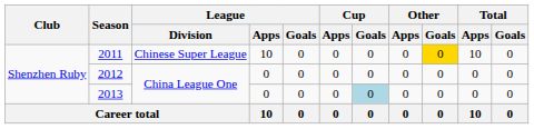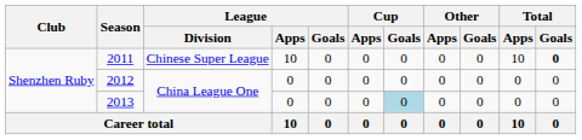2011 | Other / Goals: gold background -> no background
2011 | Total / Goals: normal -> bold
